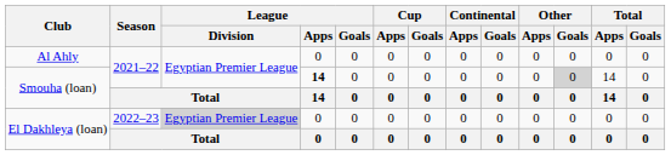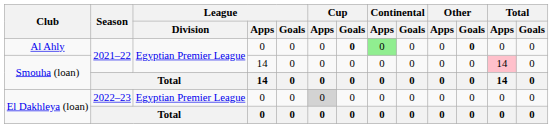Al Ahly | Cup / Goals: normal -> bold
Al Ahly | Continental / Apps: no background -> lightgreen background
Al Ahly | Other / Goals: normal -> bold
Smouha (loan) / 2021–22 | League / Apps: bold -> normal
Smouha (loan) / 2021–22 | Other / Goals: lightgrey background -> no background
Smouha (loan) / 2021–22 | Total / Apps: no background -> pink background
El Dakhleya (loan) / 2022–23 | League / Division: lightgrey background -> no background
El Dakhleya (loan) / 2022–23 | Cup / Apps: no background -> lightgrey background
